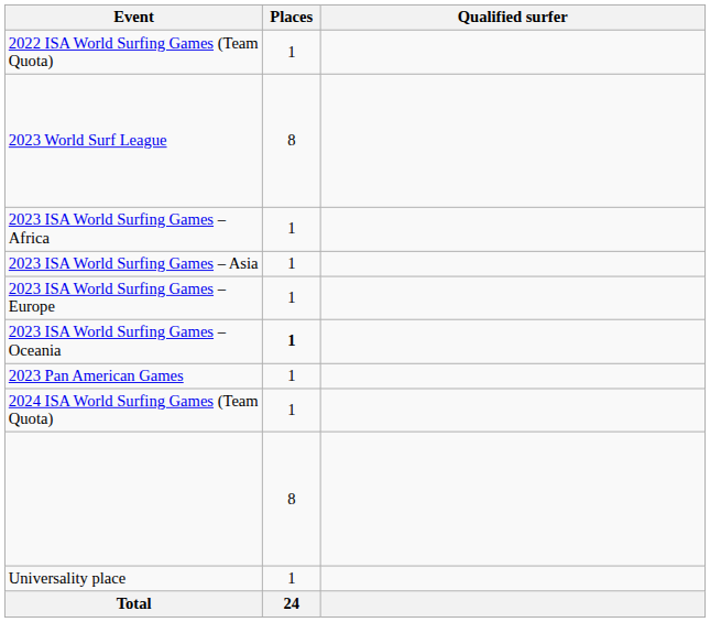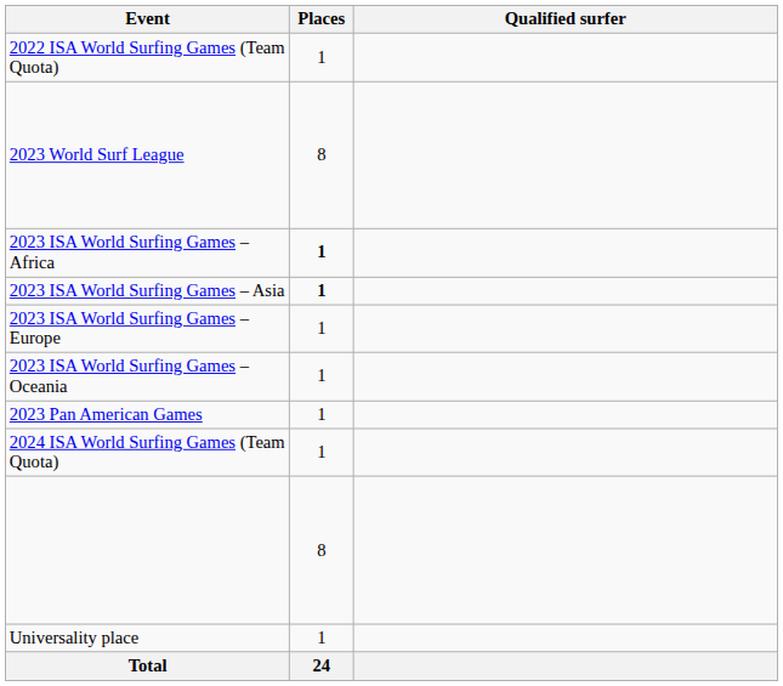2023 ISA World Surfing Games – Africa | Places: normal -> bold
2023 ISA World Surfing Games – Asia | Places: normal -> bold
2023 ISA World Surfing Games – Oceania | Places: bold -> normal
